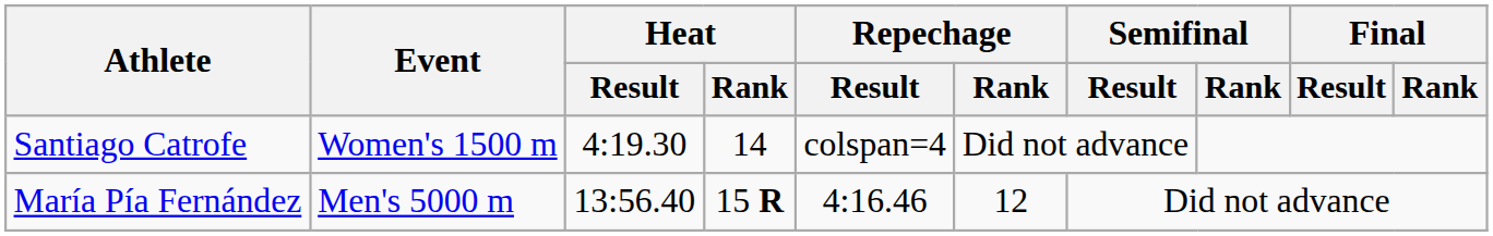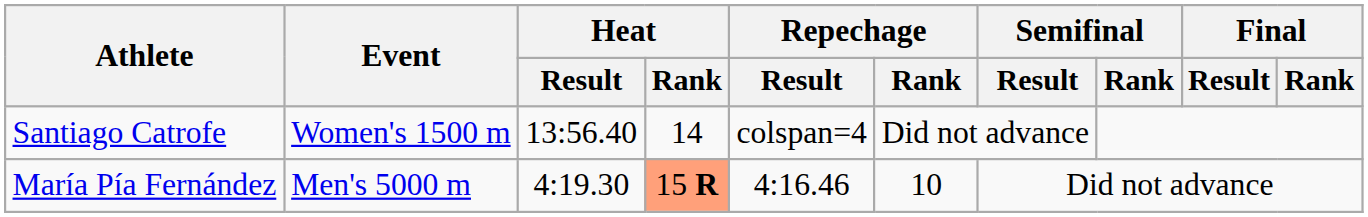Santiago Catrofe | Heat / Result: 4:19.30 -> 13:56.40
María Pía Fernández | Heat / Result: 13:56.40 -> 4:19.30
María Pía Fernández | Heat / Rank: no background -> lightsalmon background
María Pía Fernández | Repechage / Rank: 12 -> 10
